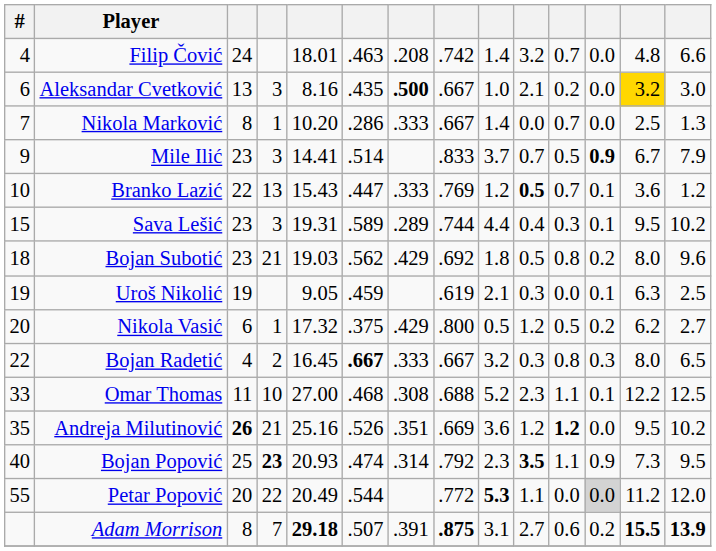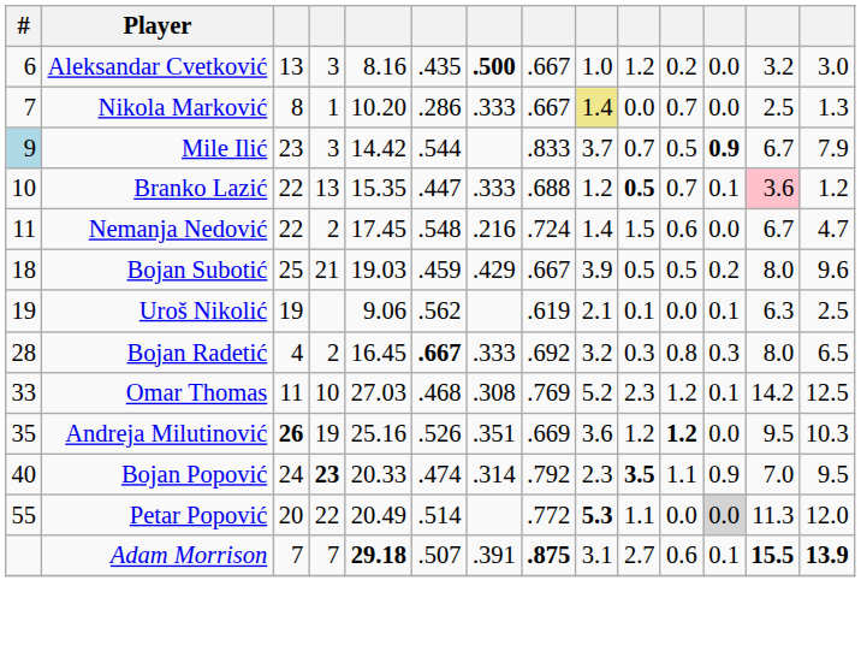- row: 4 | Filip Čović | 24 | 18.01 | .463 | .208 | .742 | 1.4 | 3.2 | 0.7 | 0.0 | 4.8 | 6.6
Aleksandar Cvetković | column 10: 2.1 -> 1.2
Aleksandar Cvetković | column 13: gold background -> no background
Nikola Marković | column 9: no background -> khaki background
Mile Ilić | #: no background -> lightblue background
Mile Ilić | column 5: 14.41 -> 14.42
Mile Ilić | column 6: .514 -> .544
Branko Lazić | column 5: 15.43 -> 15.35
Branko Lazić | column 8: .769 -> .688
Branko Lazić | column 13: no background -> pink background
+ row: 11 | Nemanja Nedović | 22 | 2 | 17.45 | .548 | .216 | .724 | 1.4 | 1.5 | 0.6 | 0.0 | 6.7 | 4.7
- row: 15 | Sava Lešić | 23 | 3 | 19.31 | .589 | .289 | .744 | 4.4 | 0.4 | 0.3 | 0.1 | 9.5 | 10.2
Bojan Subotić | column 3: 23 -> 25
Bojan Subotić | column 6: .562 -> .459
Bojan Subotić | column 8: .692 -> .667
Bojan Subotić | column 9: 1.8 -> 3.9
Bojan Subotić | column 11: 0.8 -> 0.5
Uroš Nikolić | column 5: 9.05 -> 9.06
Uroš Nikolić | column 6: .459 -> .562
Uroš Nikolić | column 10: 0.3 -> 0.1
- row: 20 | Nikola Vasić | 6 | 1 | 17.32 | .375 | .429 | .800 | 0.5 | 1.2 | 0.5 | 0.2 | 6.2 | 2.7
Bojan Radetić | #: 22 -> 28
Bojan Radetić | column 8: .667 -> .692
Omar Thomas | column 5: 27.00 -> 27.03
Omar Thomas | column 8: .688 -> .769
Omar Thomas | column 11: 1.1 -> 1.2
Omar Thomas | column 13: 12.2 -> 14.2
Andreja Milutinović | column 4: 21 -> 19
Andreja Milutinović | column 14: 10.2 -> 10.3
Bojan Popović | column 3: 25 -> 24
Bojan Popović | column 5: 20.93 -> 20.33
Bojan Popović | column 13: 7.3 -> 7.0
Petar Popović | column 6: .544 -> .514
Petar Popović | column 13: 11.2 -> 11.3
Adam Morrison | column 3: 8 -> 7
Adam Morrison | column 12: 0.2 -> 0.1
